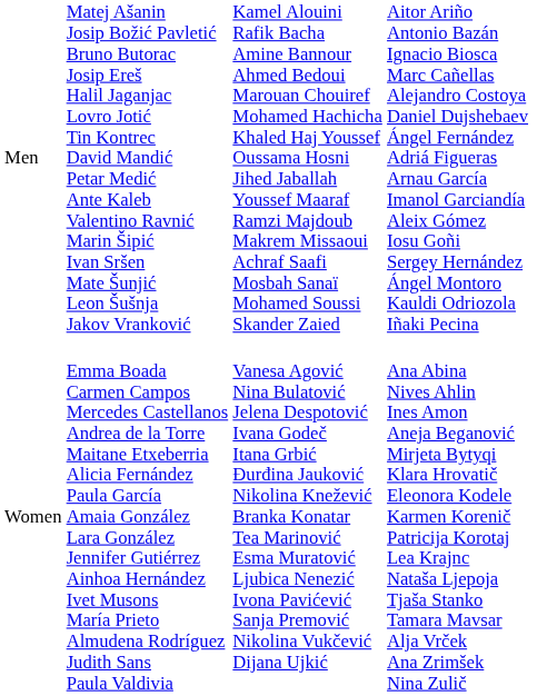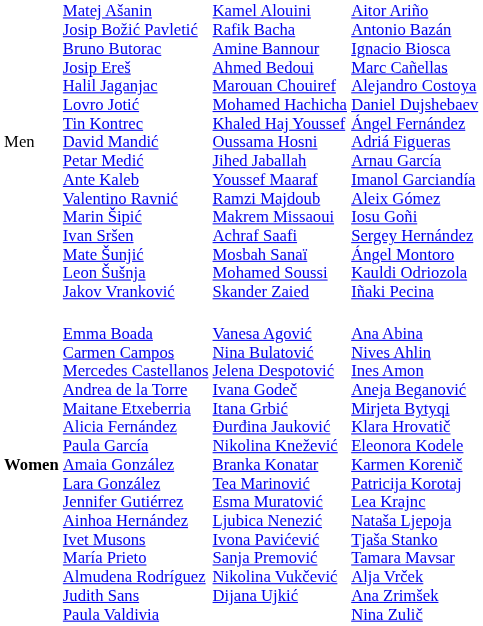Women | column 1: normal -> bold
